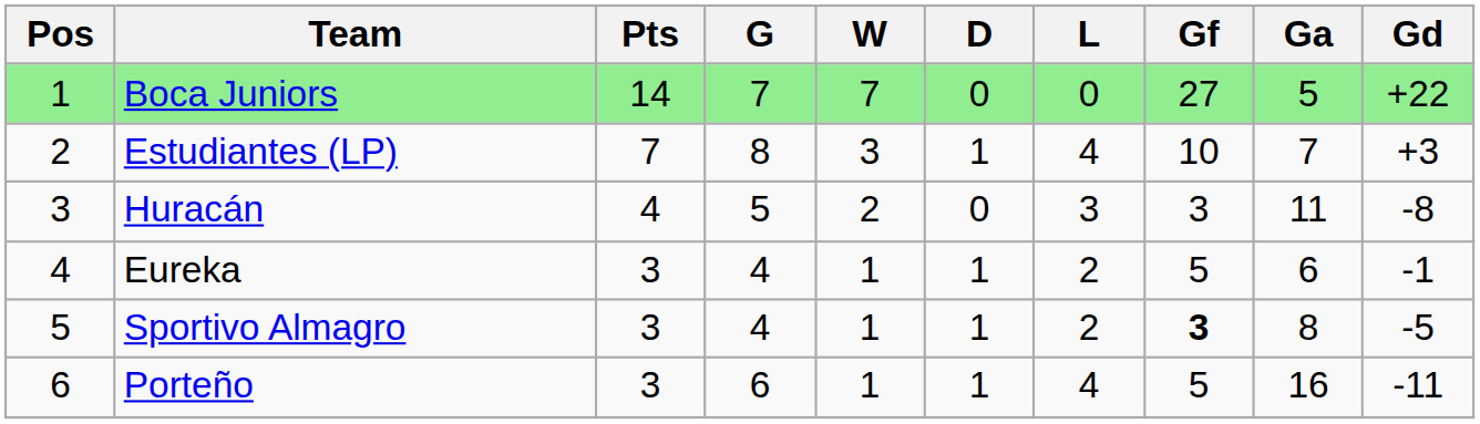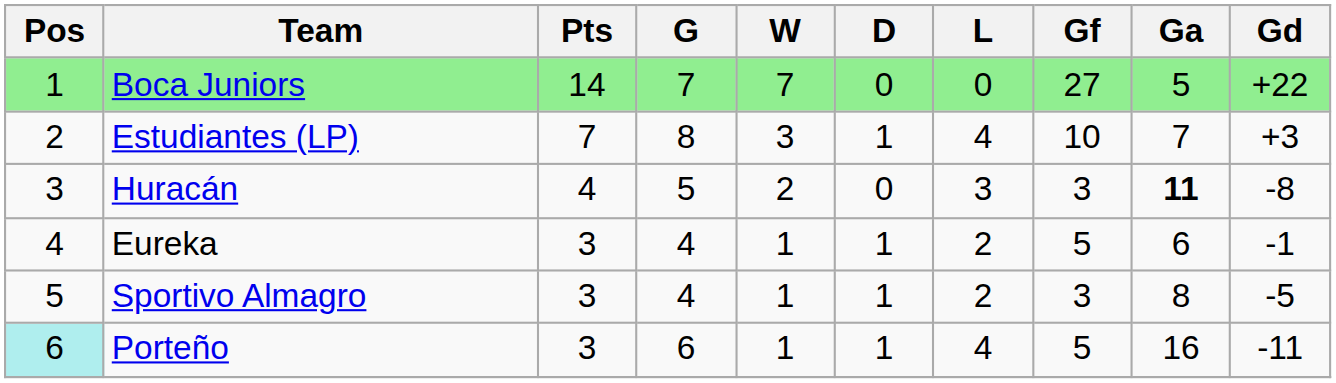Huracán | Ga: normal -> bold
Sportivo Almagro | Gf: bold -> normal
Porteño | Pos: no background -> paleturquoise background
